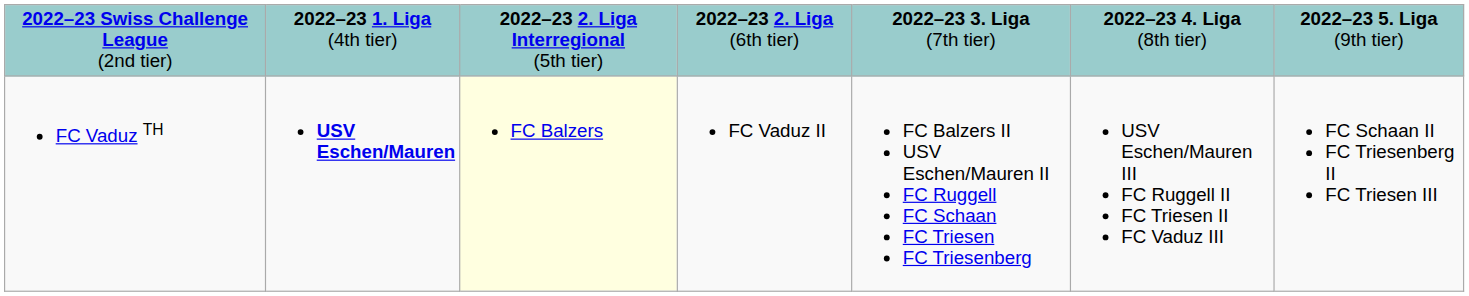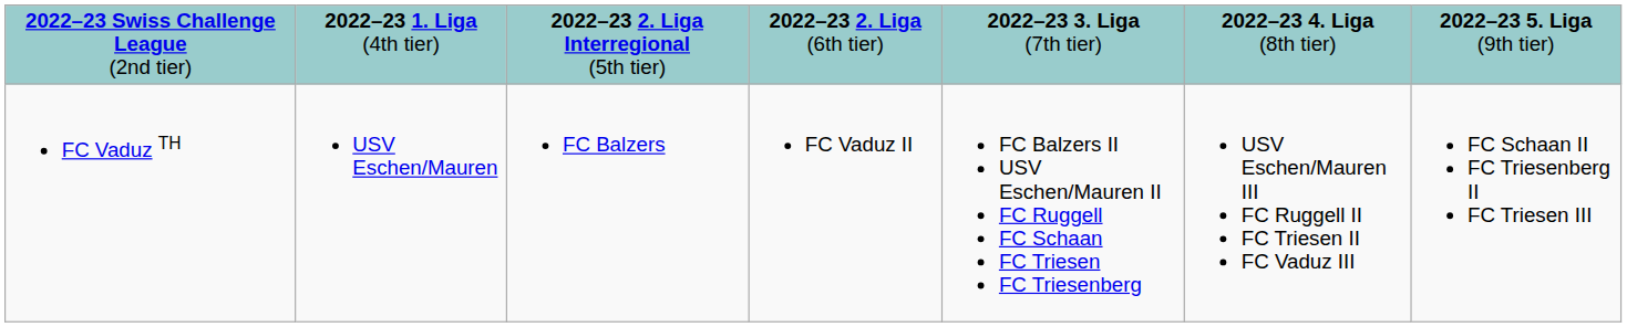FC Vaduz TH | column 2: bold -> normal
FC Vaduz TH | column 3: lightyellow background -> no background
